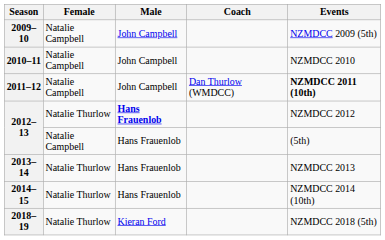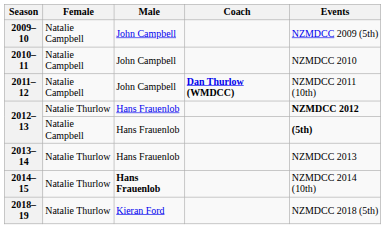2011–12 | Coach: normal -> bold
2011–12 | Events: bold -> normal
2012–13 / Natalie Thurlow | Male: bold -> normal
2012–13 / Natalie Thurlow | Events: normal -> bold
2012–13 / Natalie Campbell | Events: normal -> bold
2014–15 | Male: normal -> bold
